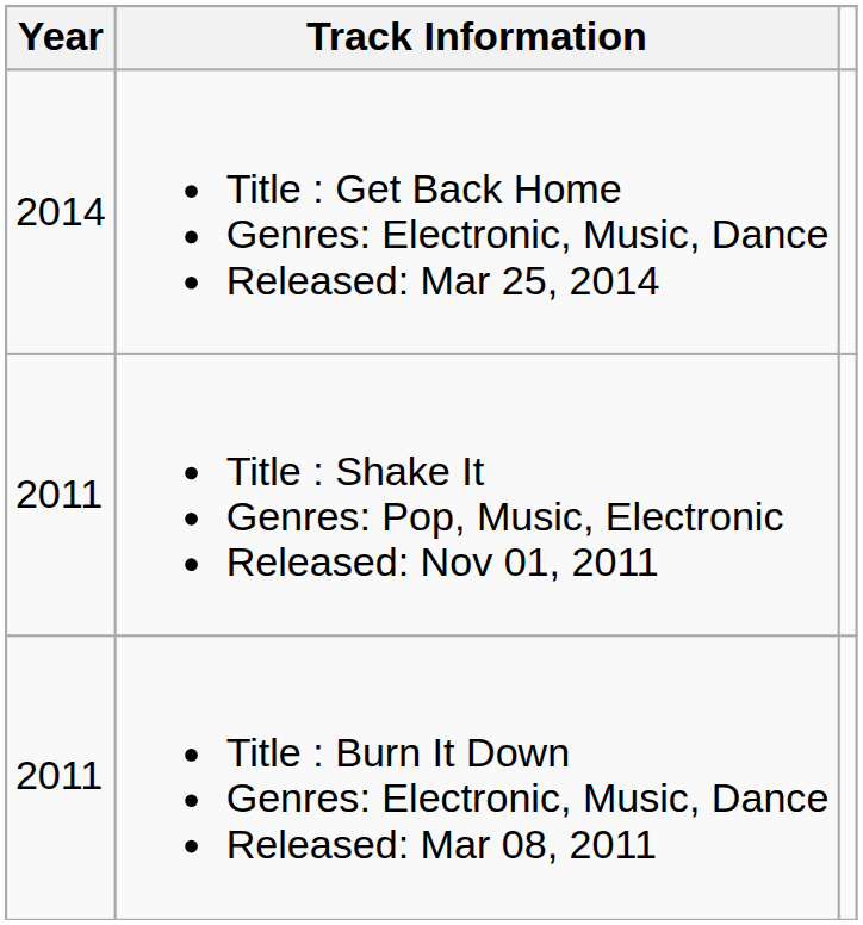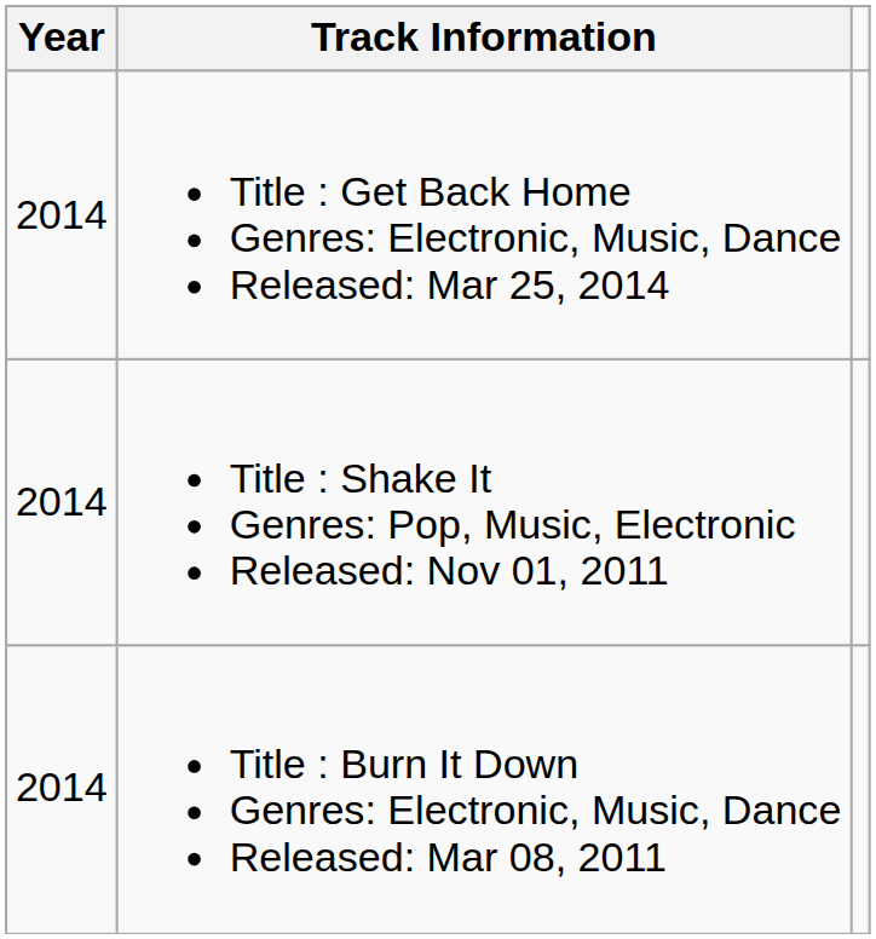row 3 | Year: 2011 -> 2014
row 4 | Year: 2011 -> 2014
